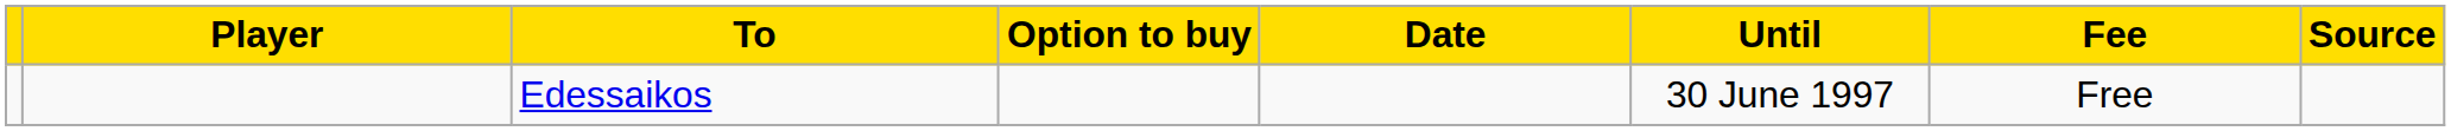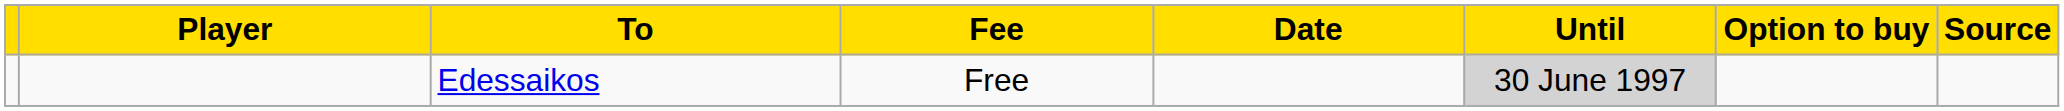columns swapped: Fee <-> Option to buy
Edessaikos | Until: no background -> lightgrey background
